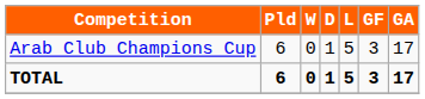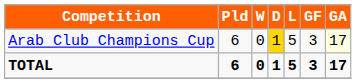Arab Club Champions Cup | D: no background -> gold background
Arab Club Champions Cup | GA: no background -> lightyellow background
